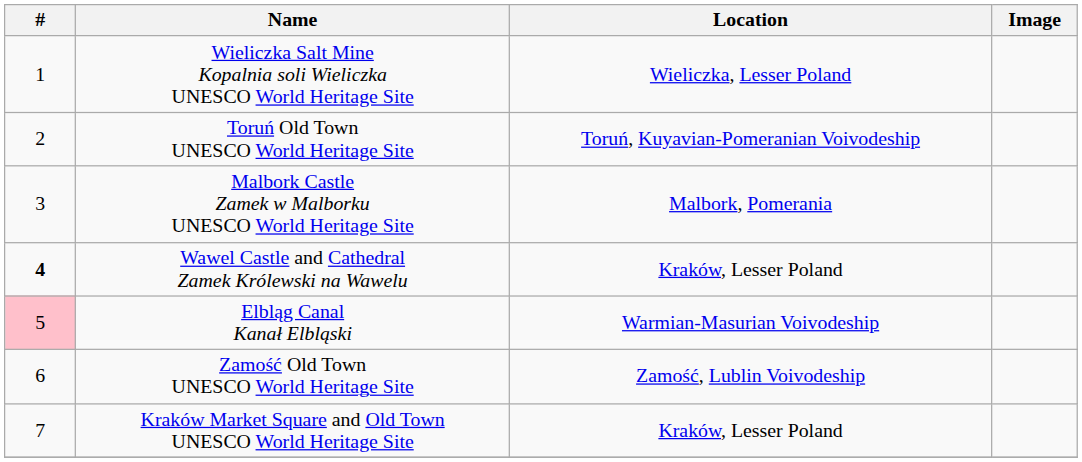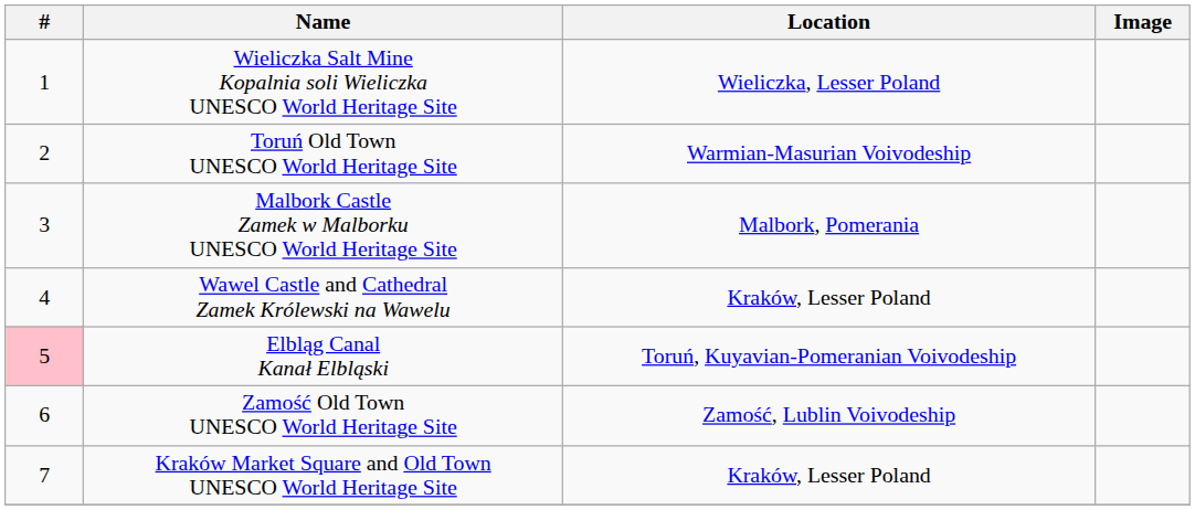Toruń Old Town UNESCO World Heritage Site | Location: Toruń, Kuyavian-Pomeranian Voivodeship -> Warmian-Masurian Voivodeship
Wawel Castle and Cathedral Zamek Królewski na Wawelu | #: bold -> normal
Elbląg Canal Kanał Elbląski | Location: Warmian-Masurian Voivodeship -> Toruń, Kuyavian-Pomeranian Voivodeship
